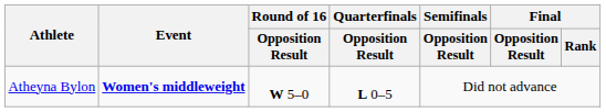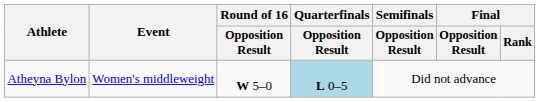Atheyna Bylon | Event: bold -> normal
Atheyna Bylon | Quarterfinals / Opposition Result: no background -> lightblue background
